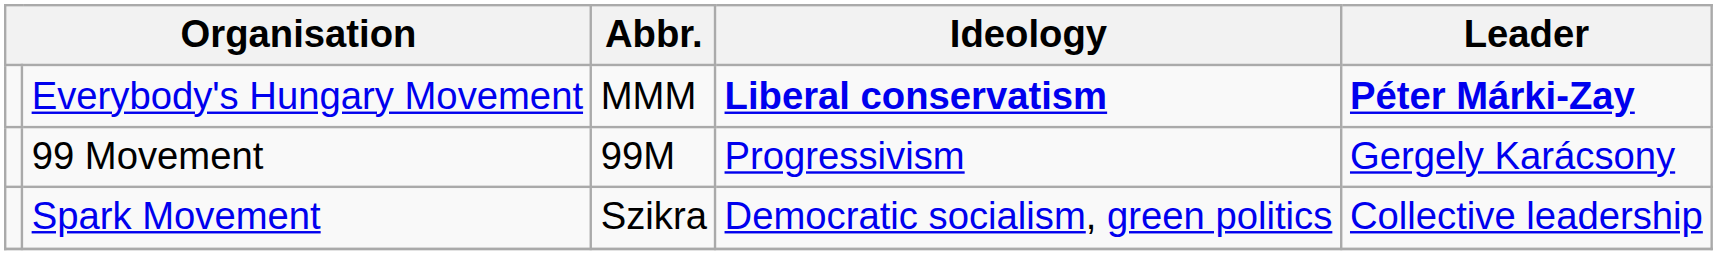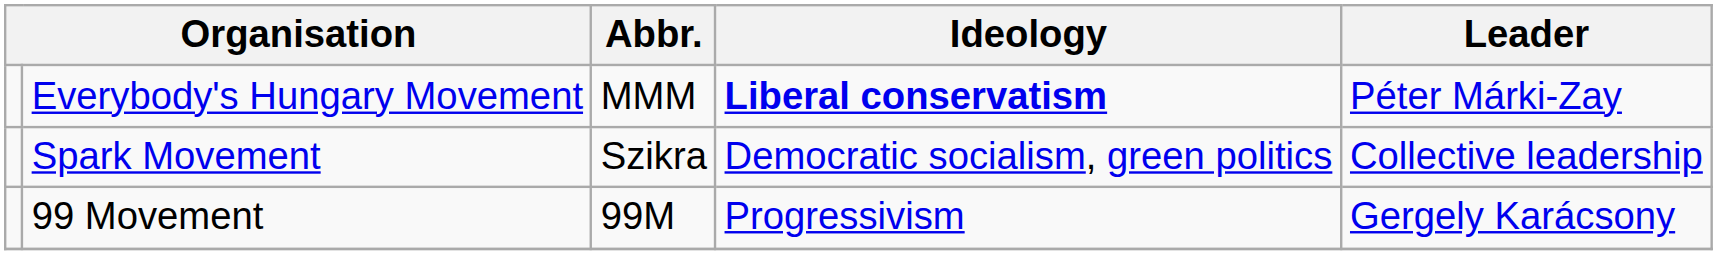Everybody's Hungary Movement | Leader: bold -> normal
rows swapped: 99 Movement <-> Spark Movement
